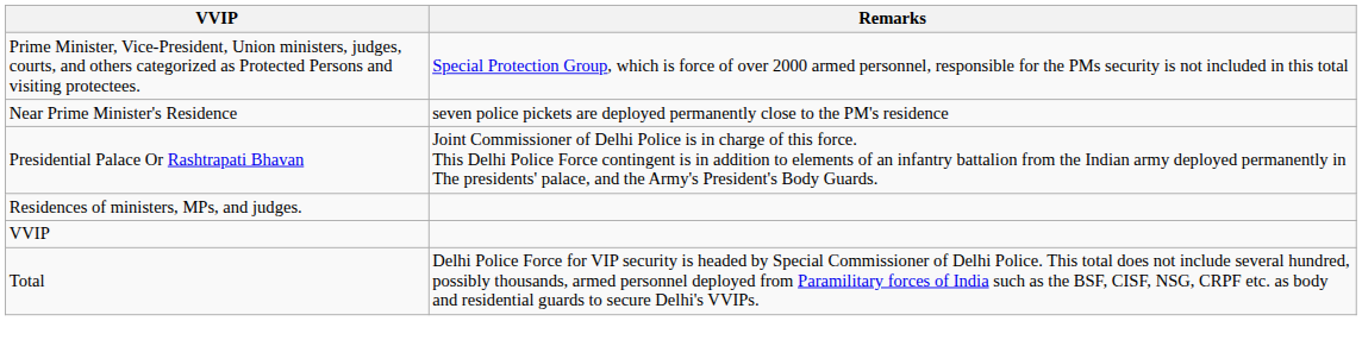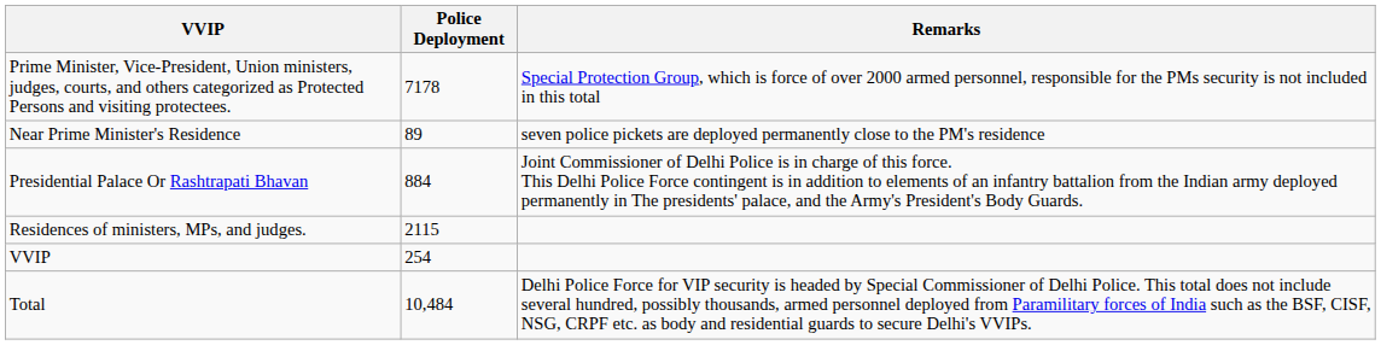+ column: Police Deployment | 7178 | 89 | 884 | 2115 | 254 | 10,484
